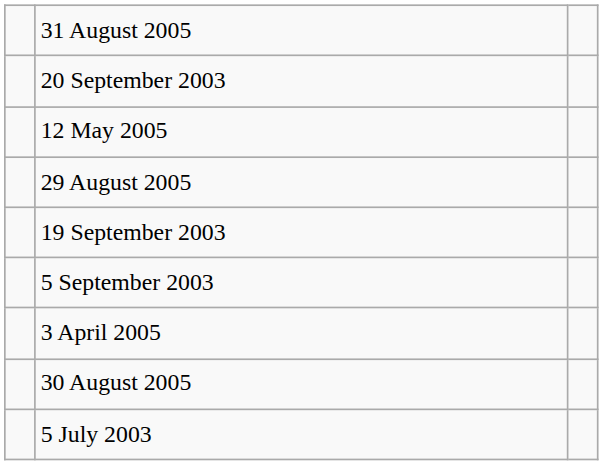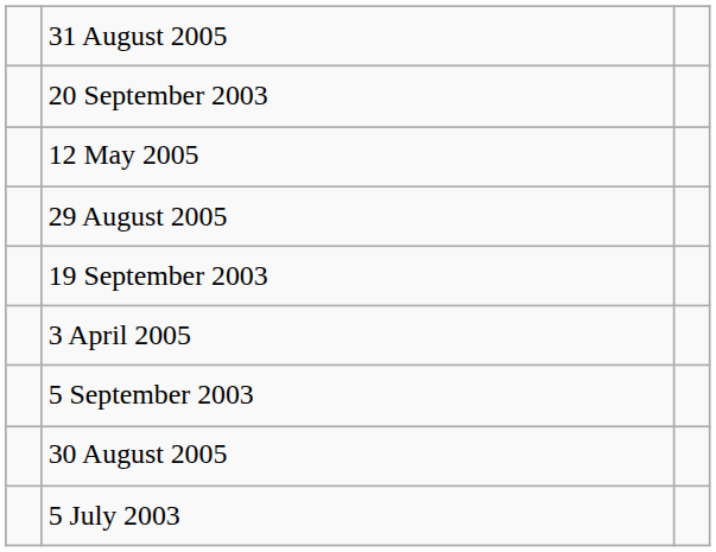rows swapped: 3 April 2005 <-> 5 September 2003
